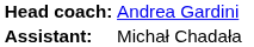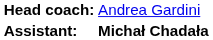Assistant: | column 2: normal -> bold
